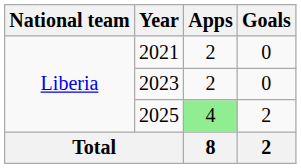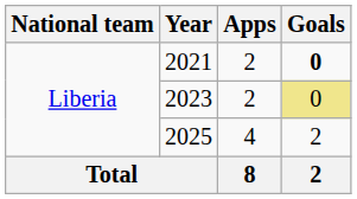2021 | Goals: normal -> bold
2023 | Goals: no background -> khaki background
2025 | Apps: lightgreen background -> no background
